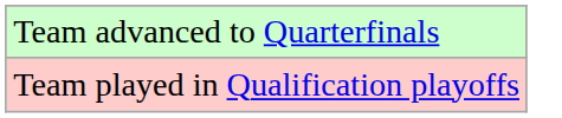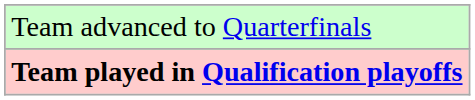row 2 | column 1: normal -> bold
